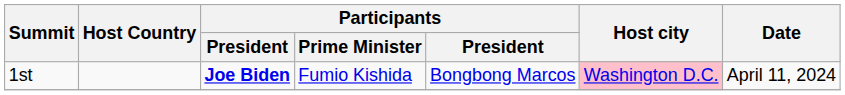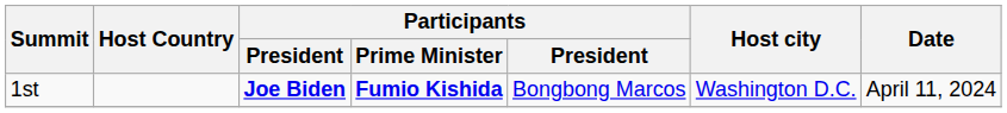1st | Participants / Prime Minister: normal -> bold
1st | Host city: pink background -> no background
